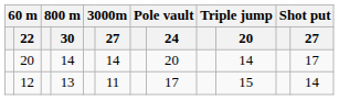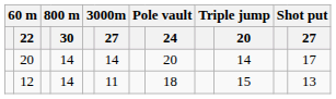12 | 800 m / 30: 13 -> 14
12 | Pole vault / 24: 17 -> 18
12 | Shot put / 27: 14 -> 13
